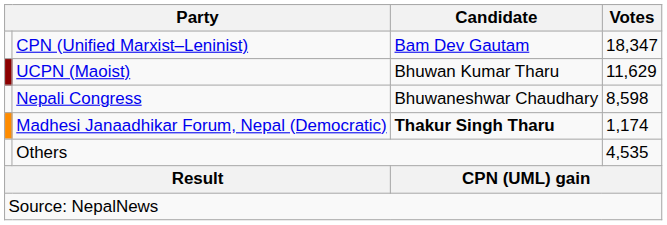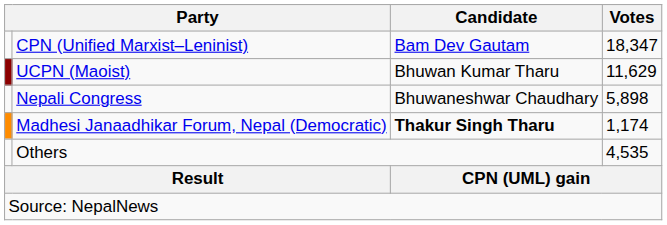Nepali Congress | Votes: 8,598 -> 5,898
